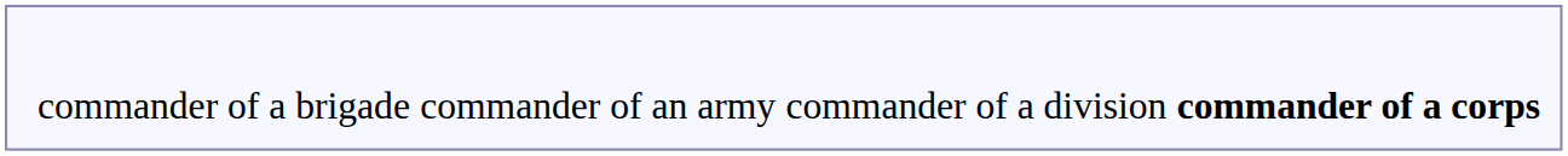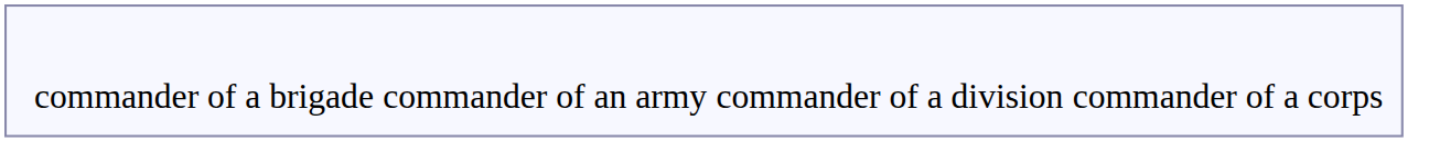commander of a brigade | column 4: bold -> normal
